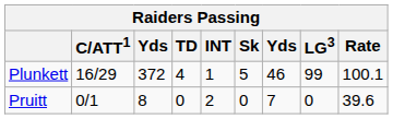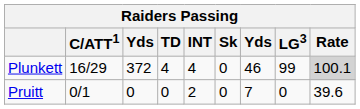Plunkett | INT: 1 -> 4
Plunkett | Sk: 5 -> 0
Plunkett | Rate: no background -> lightgrey background
Pruitt | column 3: 8 -> 0
